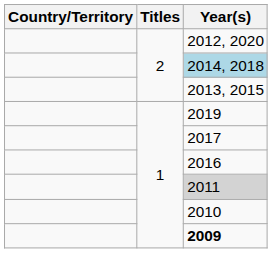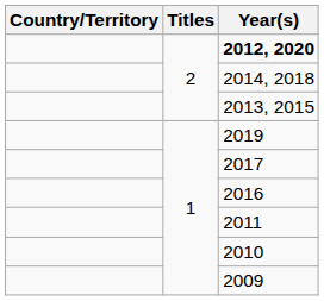2012, 2020 | Year(s): normal -> bold
2014, 2018 | Year(s): lightblue background -> no background
2011 | Year(s): lightgrey background -> no background
2009 | Year(s): bold -> normal
